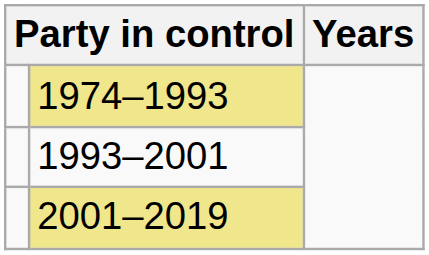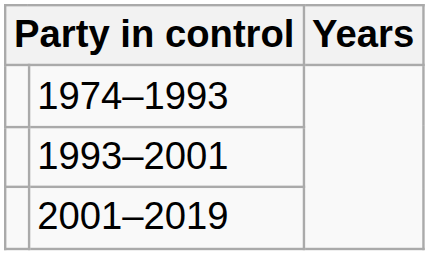1974–1993 | column 2: khaki background -> no background
2001–2019 | column 2: khaki background -> no background
